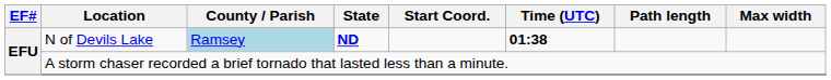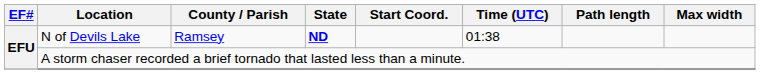N of Devils Lake | County / Parish: lightblue background -> no background
N of Devils Lake | Time (UTC): bold -> normal
